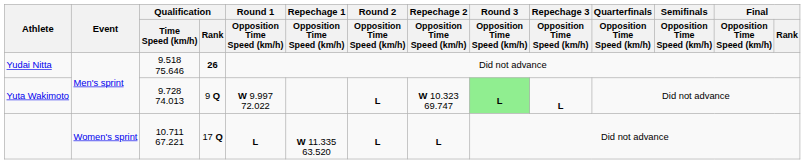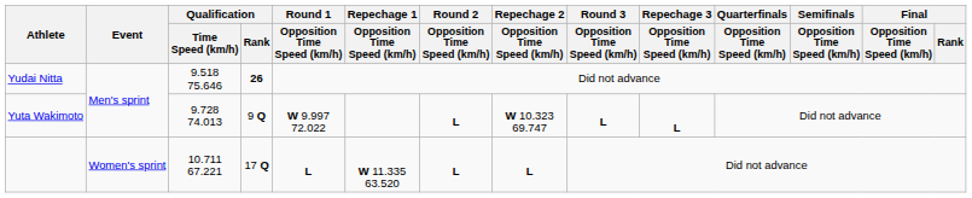Yuta Wakimoto | Round 3 / Opposition Time Speed (km/h): lightgreen background -> no background
